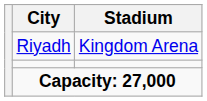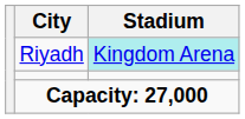Riyadh | Stadium: no background -> paleturquoise background
